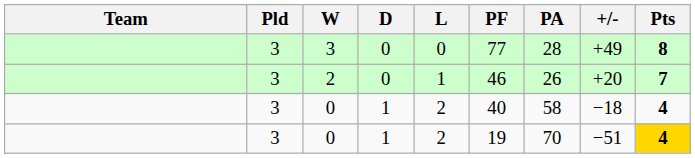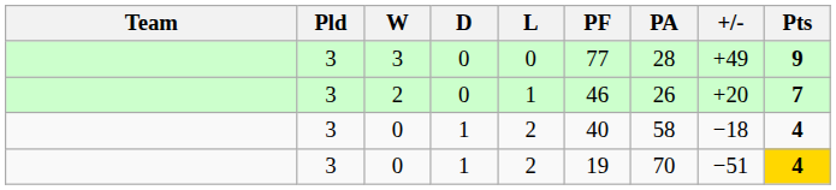row 2 | Pts: 8 -> 9
